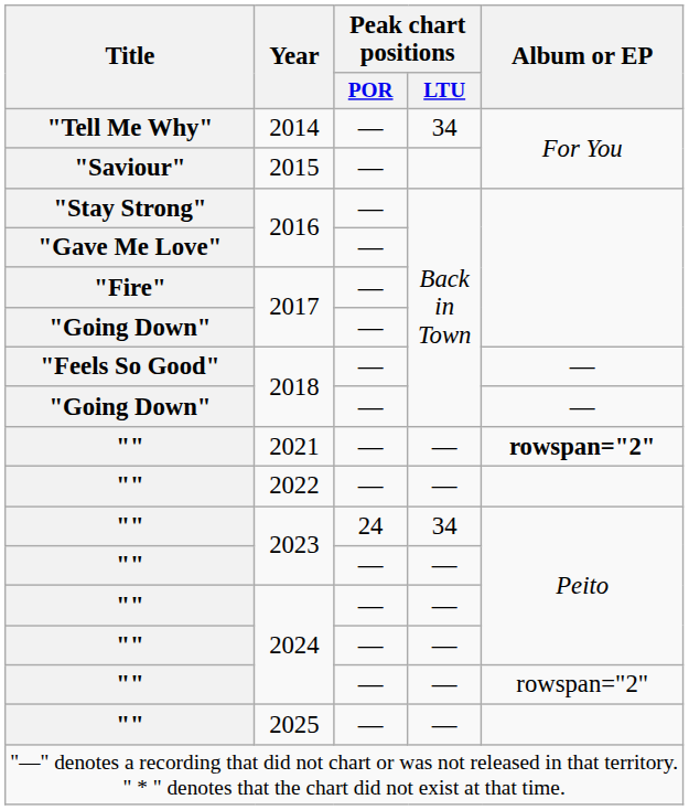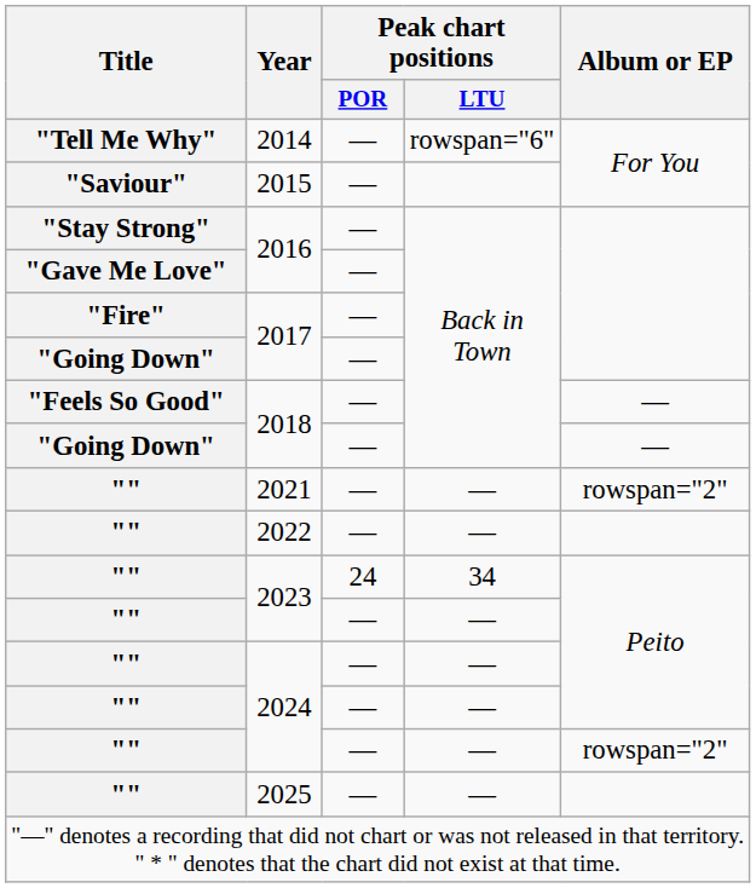2014 | Peak chart positions / LTU: 34 -> rowspan="6"
2021 | Album or EP: bold -> normal
